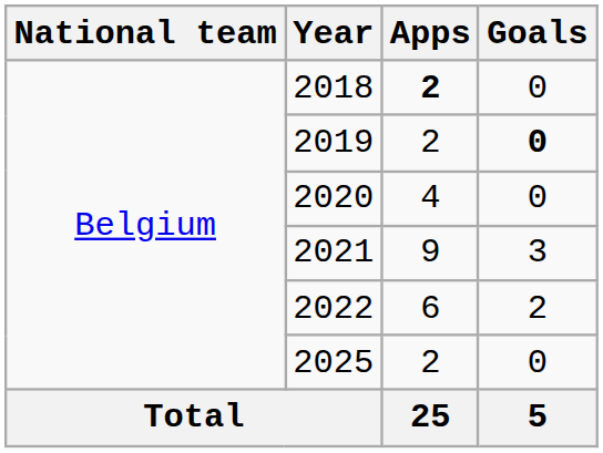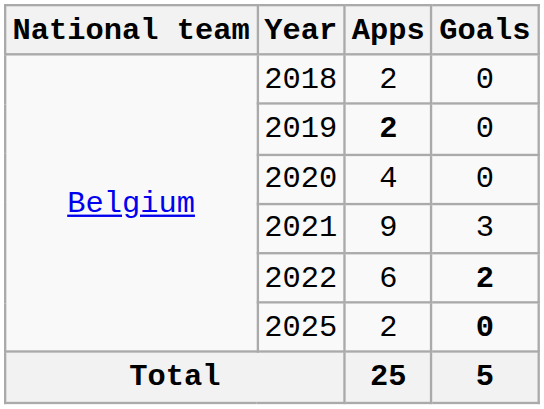2018 | Apps: bold -> normal
2019 | Apps: normal -> bold
2019 | Goals: bold -> normal
2022 | Goals: normal -> bold
2025 | Goals: normal -> bold
